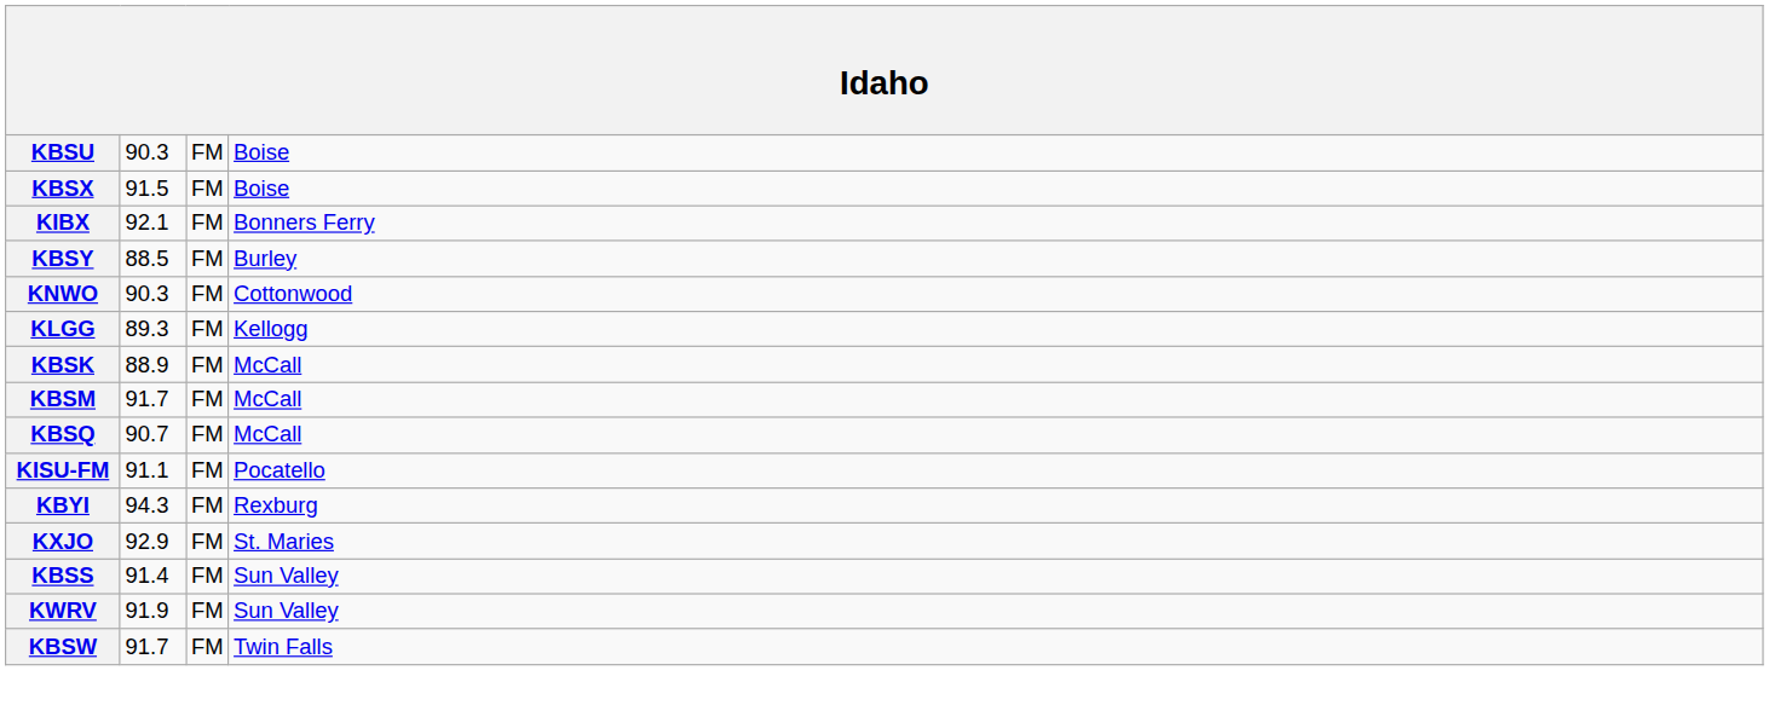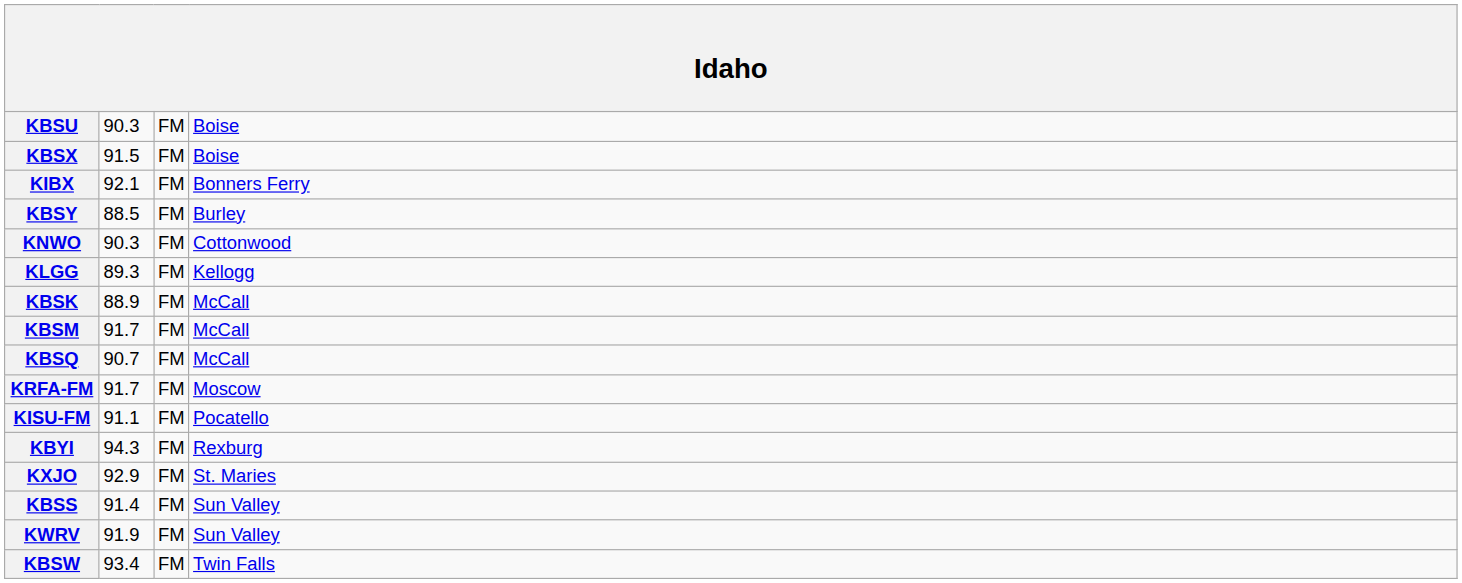+ row: KRFA-FM | 91.7 | FM | Moscow
KBSW | column 2: 91.7 -> 93.4
